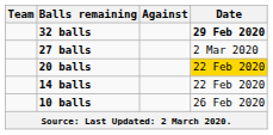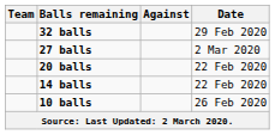32 balls | Date: bold -> normal
20 balls | Date: gold background -> no background
